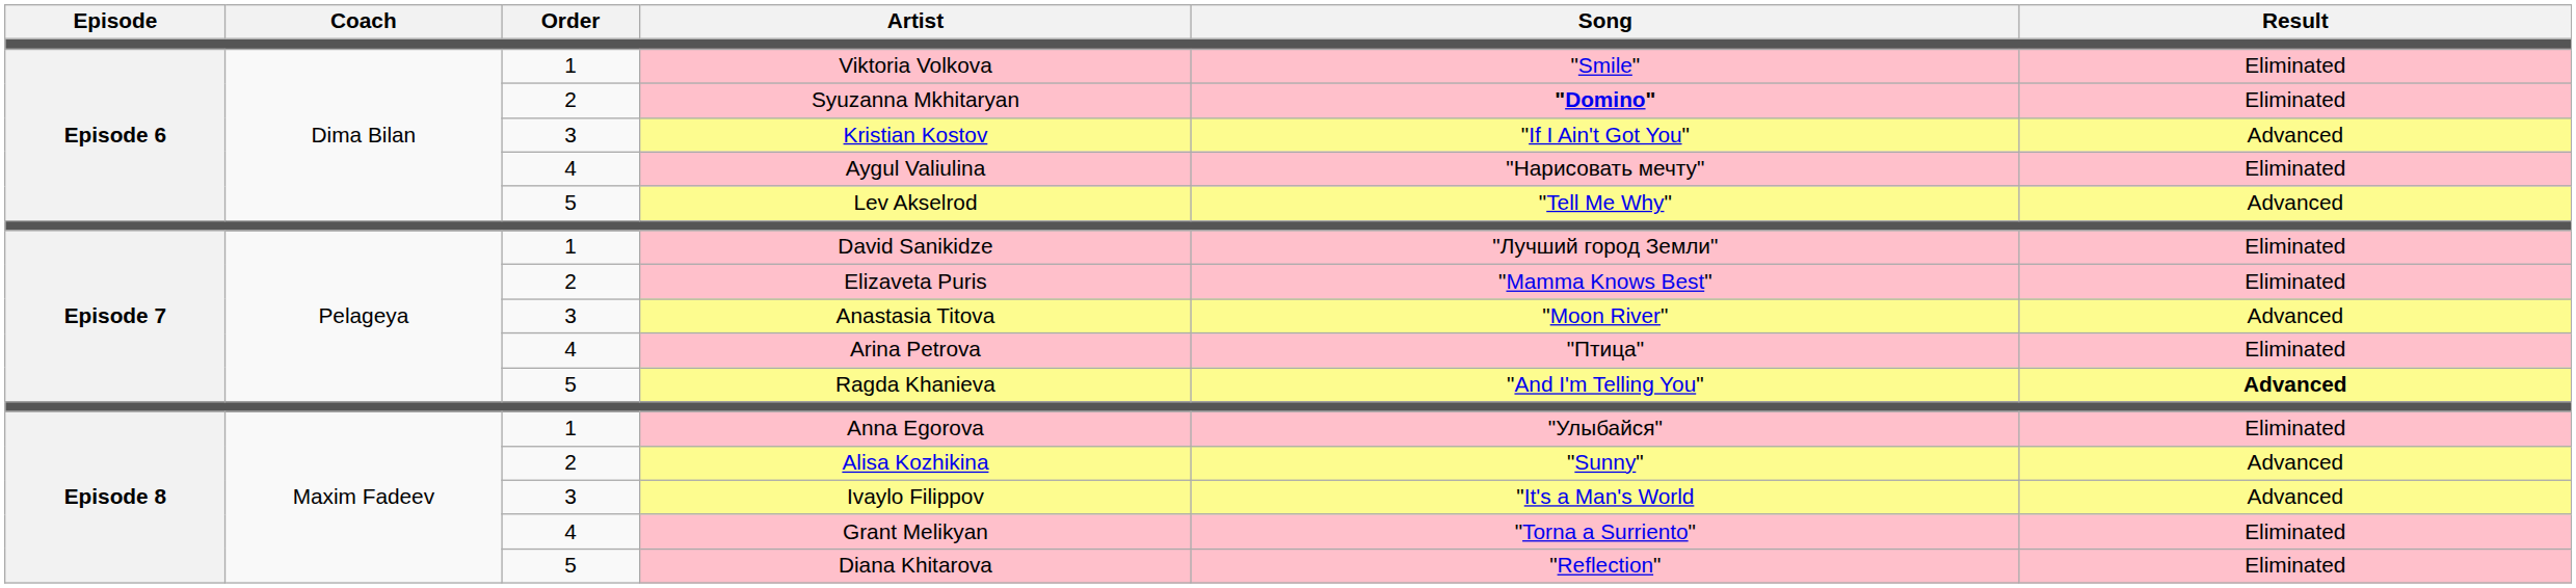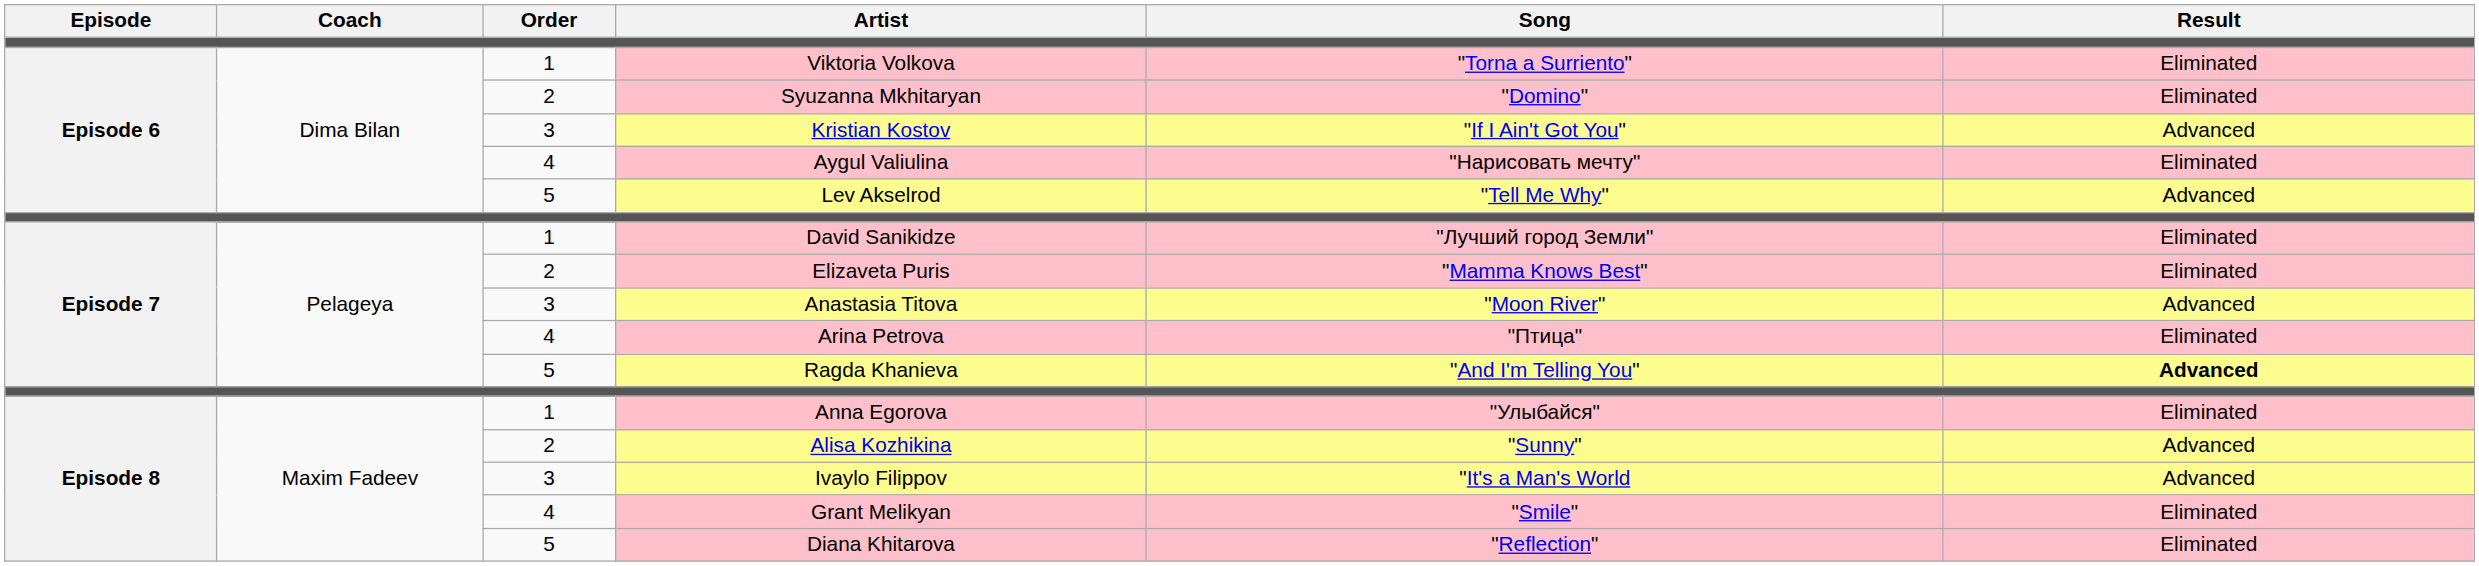Viktoria Volkova | Song: "Smile" -> "Torna a Surriento"
Syuzanna Mkhitaryan | Song: bold -> normal
Grant Melikyan | Song: "Torna a Surriento" -> "Smile"
